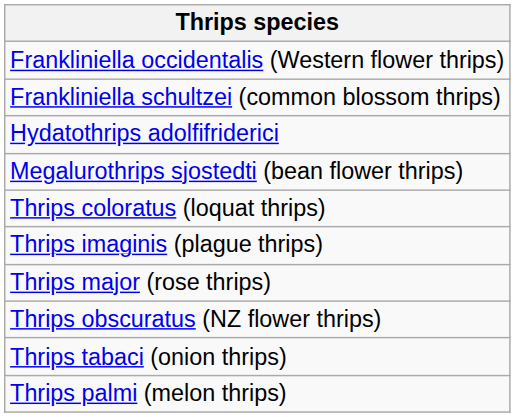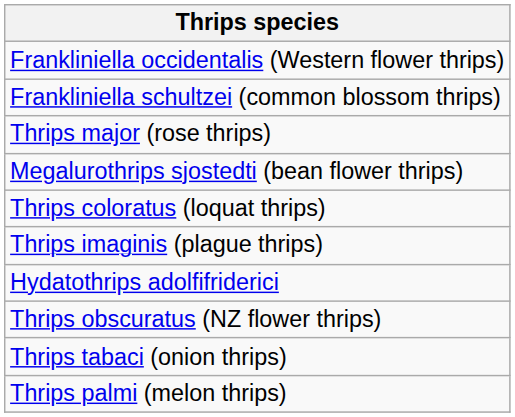row 4 | column 1: Hydatothrips adolfifriderici -> Thrips major (rose thrips)
row 8 | column 1: Thrips major (rose thrips) -> Hydatothrips adolfifriderici
